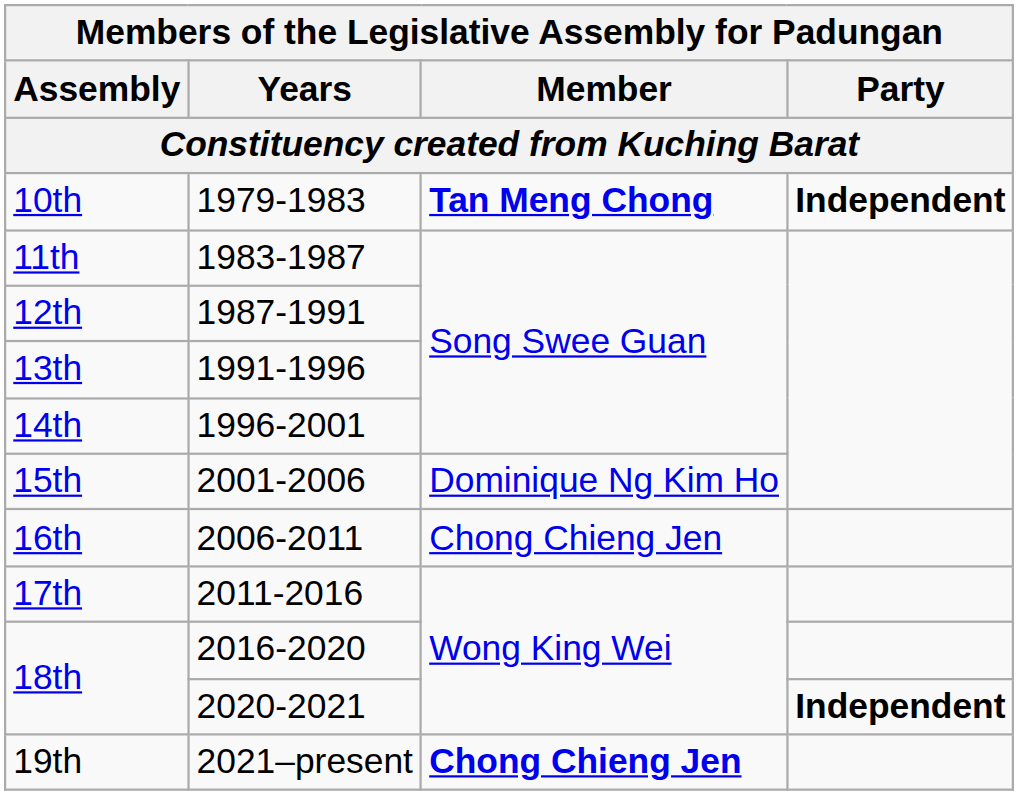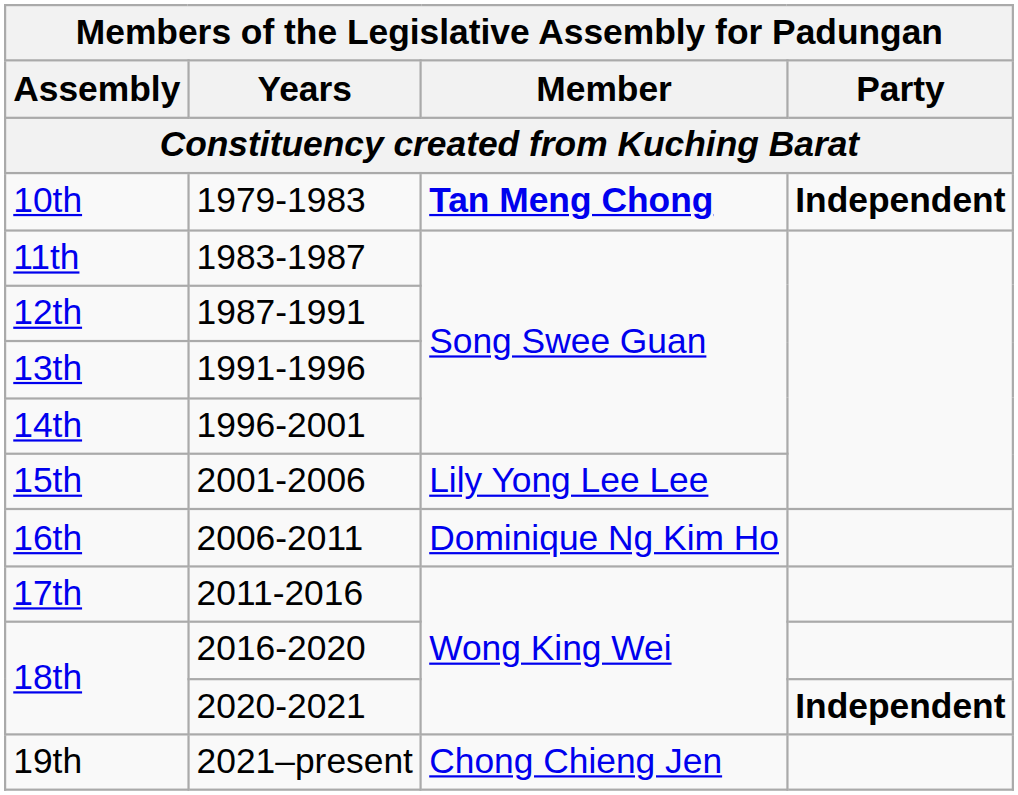15th | Member: Dominique Ng Kim Ho -> Lily Yong Lee Lee
16th | Member: Chong Chieng Jen -> Dominique Ng Kim Ho
19th | Member: bold -> normal
